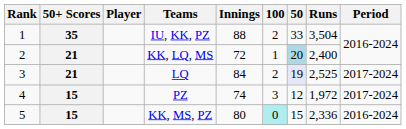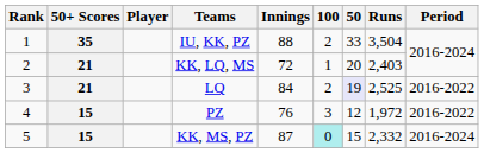KK, LQ, MS | 50: lightblue background -> no background
KK, LQ, MS | Runs: 2,400 -> 2,403
LQ | Period: 2017-2024 -> 2016-2022
PZ | Innings: 74 -> 76
PZ | Period: 2017-2024 -> 2016-2022
KK, MS, PZ | Innings: 80 -> 87
KK, MS, PZ | Runs: 2,336 -> 2,332
